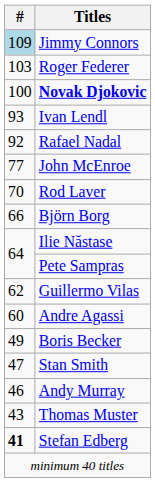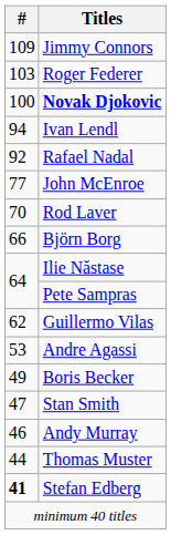Jimmy Connors | #: lightblue background -> no background
Ivan Lendl | #: 93 -> 94
Andre Agassi | #: 60 -> 53
Thomas Muster | #: 43 -> 44
